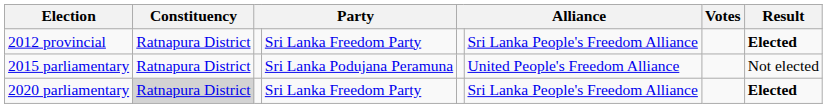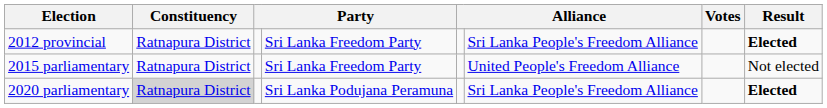2015 parliamentary | column 4: Sri Lanka Podujana Peramuna -> Sri Lanka Freedom Party
2020 parliamentary | column 4: Sri Lanka Freedom Party -> Sri Lanka Podujana Peramuna
